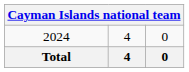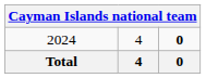2024 | column 3: normal -> bold
